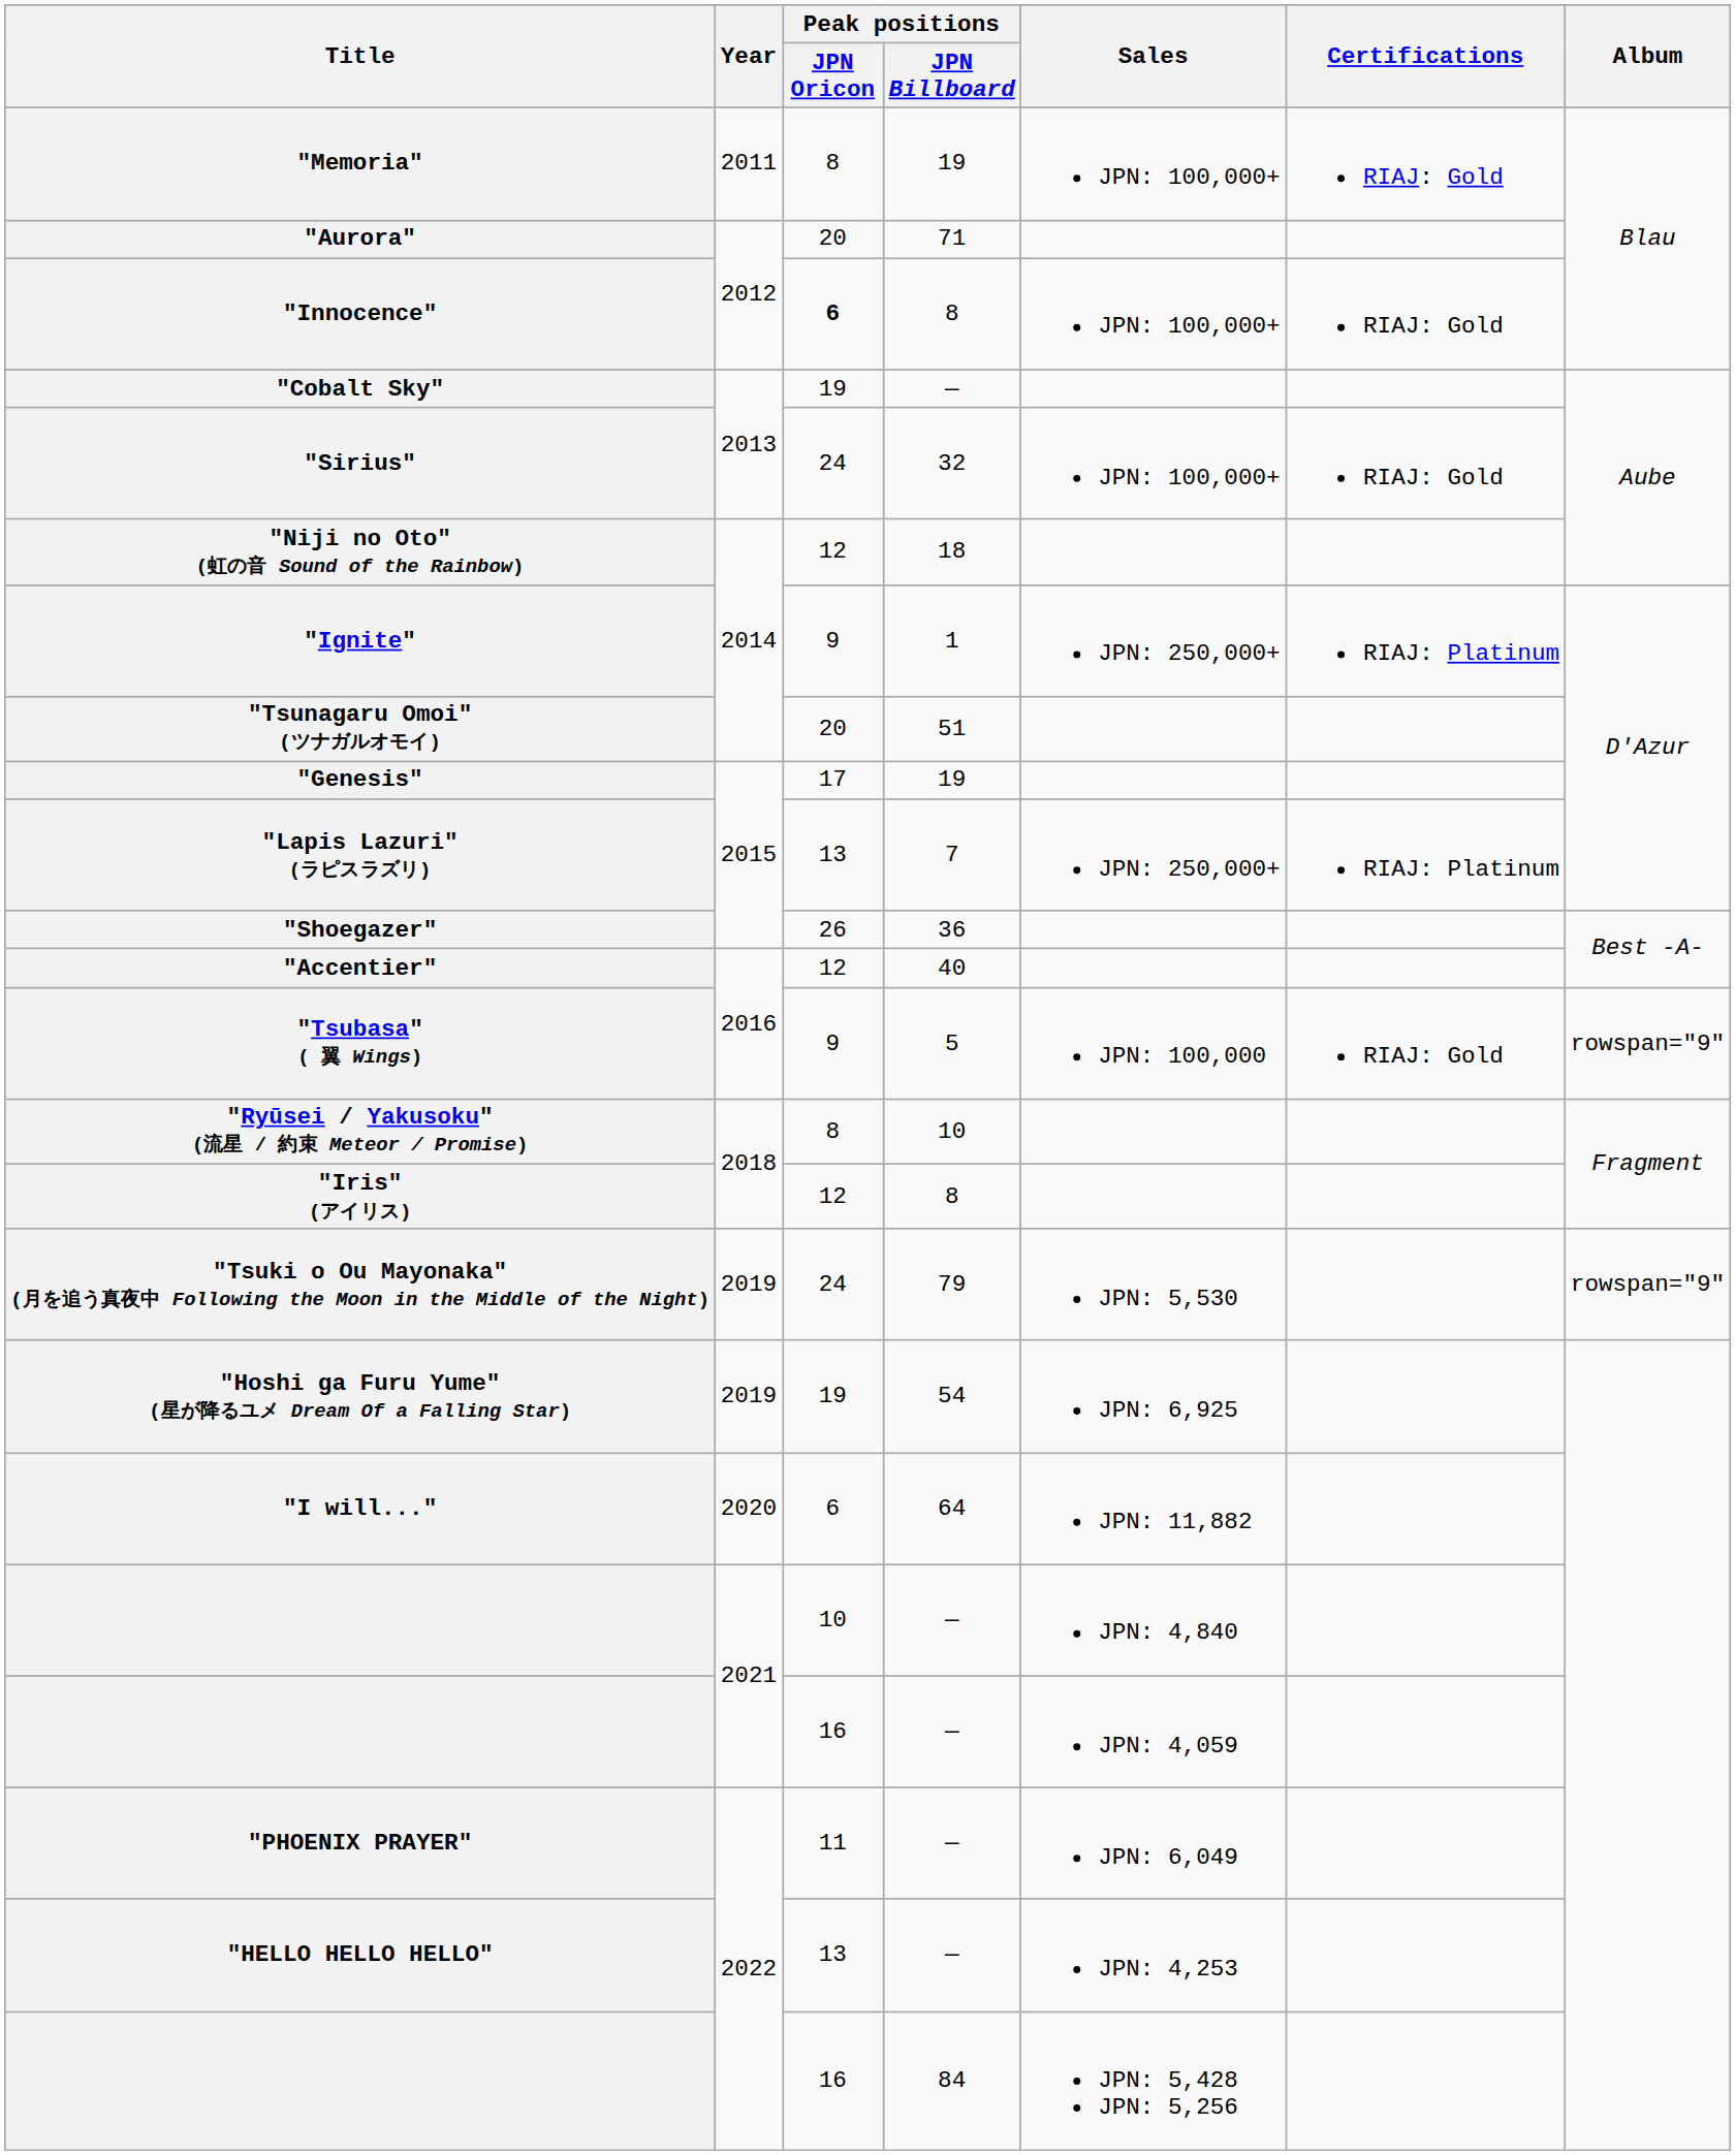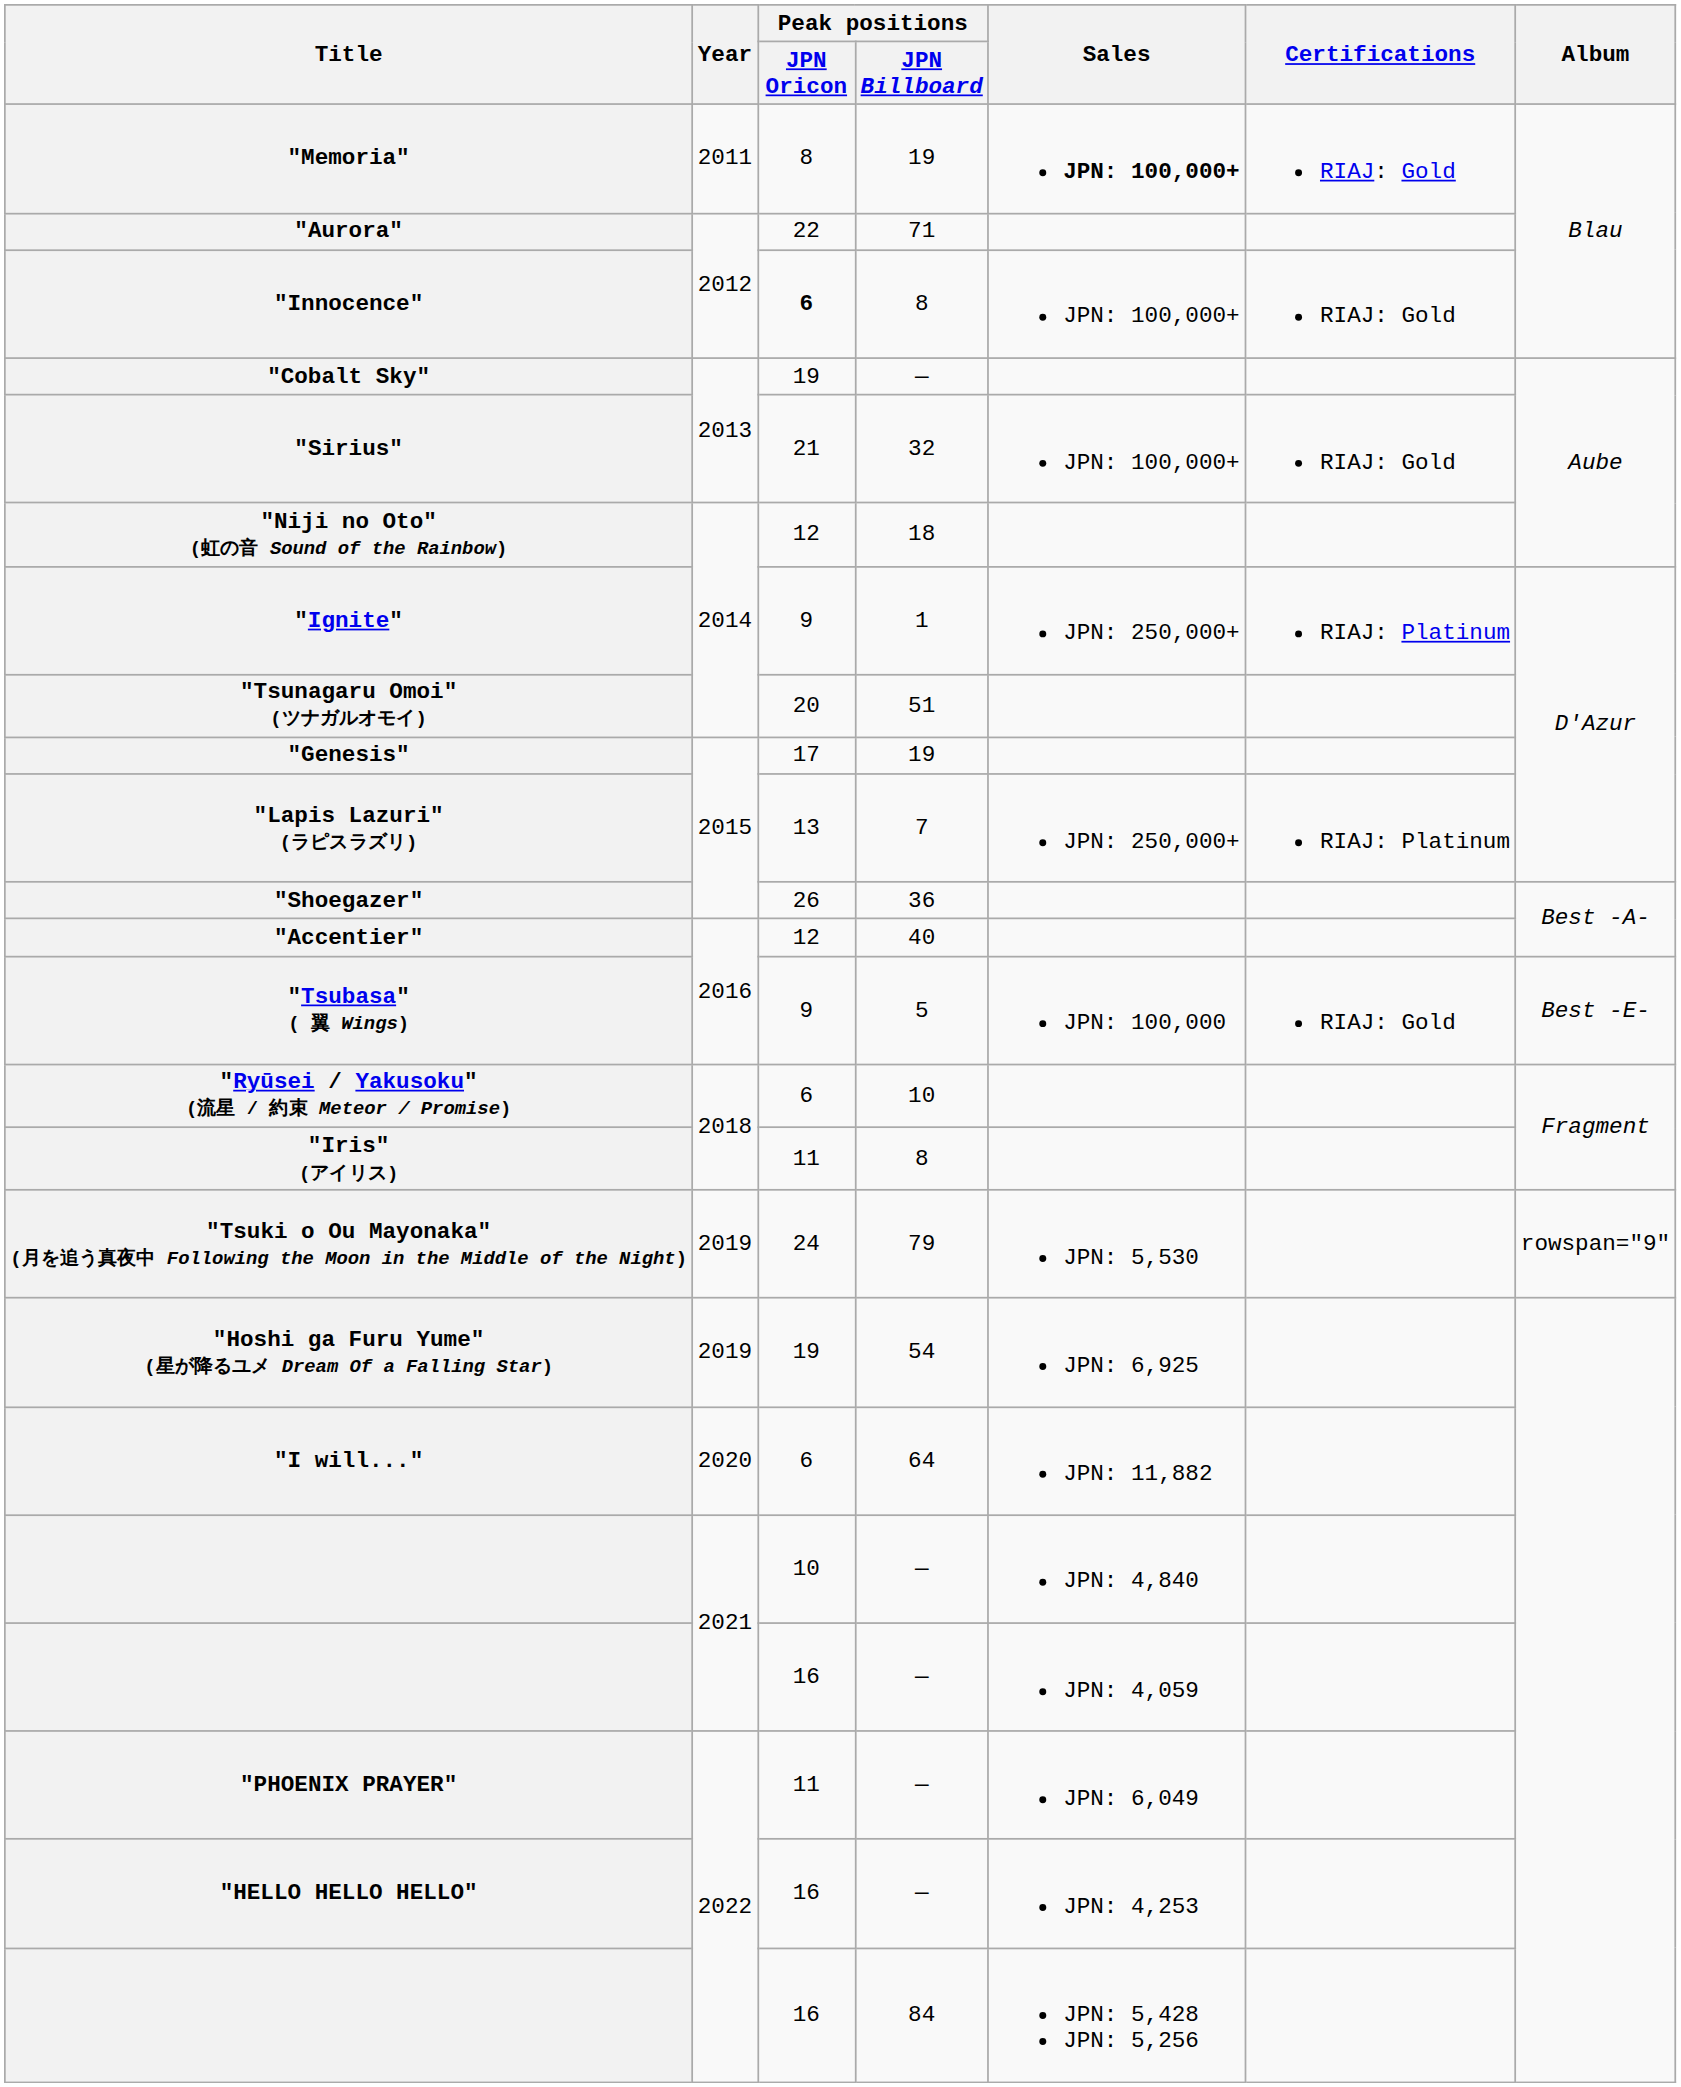"Memoria" | Sales: normal -> bold
"Aurora" | Peak positions / JPN Oricon: 20 -> 22
"Sirius" | Peak positions / JPN Oricon: 24 -> 21
"Tsubasa" ( 翼 Wings) | Album: rowspan="9" -> Best -E-
"Ryūsei / Yakusoku" (流星 / 約束 Meteor / Promise) | Peak positions / JPN Oricon: 8 -> 6
"Iris" (アイリス) | Peak positions / JPN Oricon: 12 -> 11
"HELLO HELLO HELLO" | Peak positions / JPN Oricon: 13 -> 16
